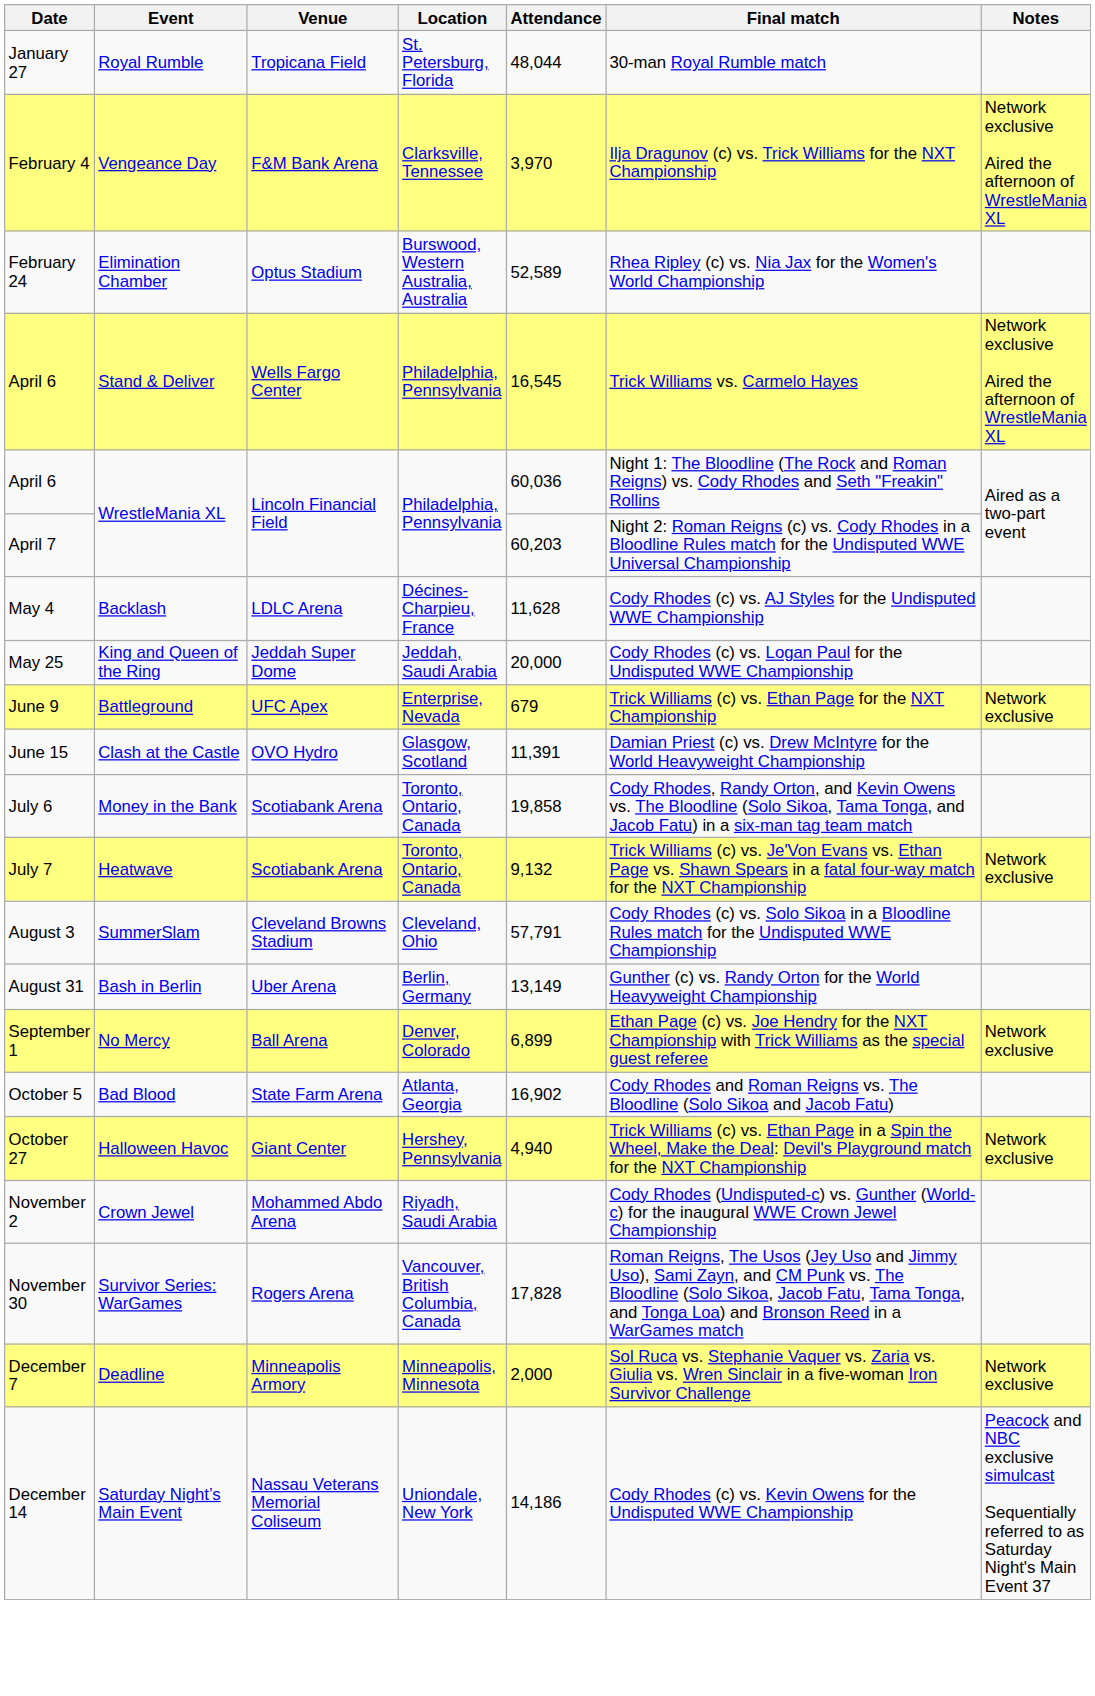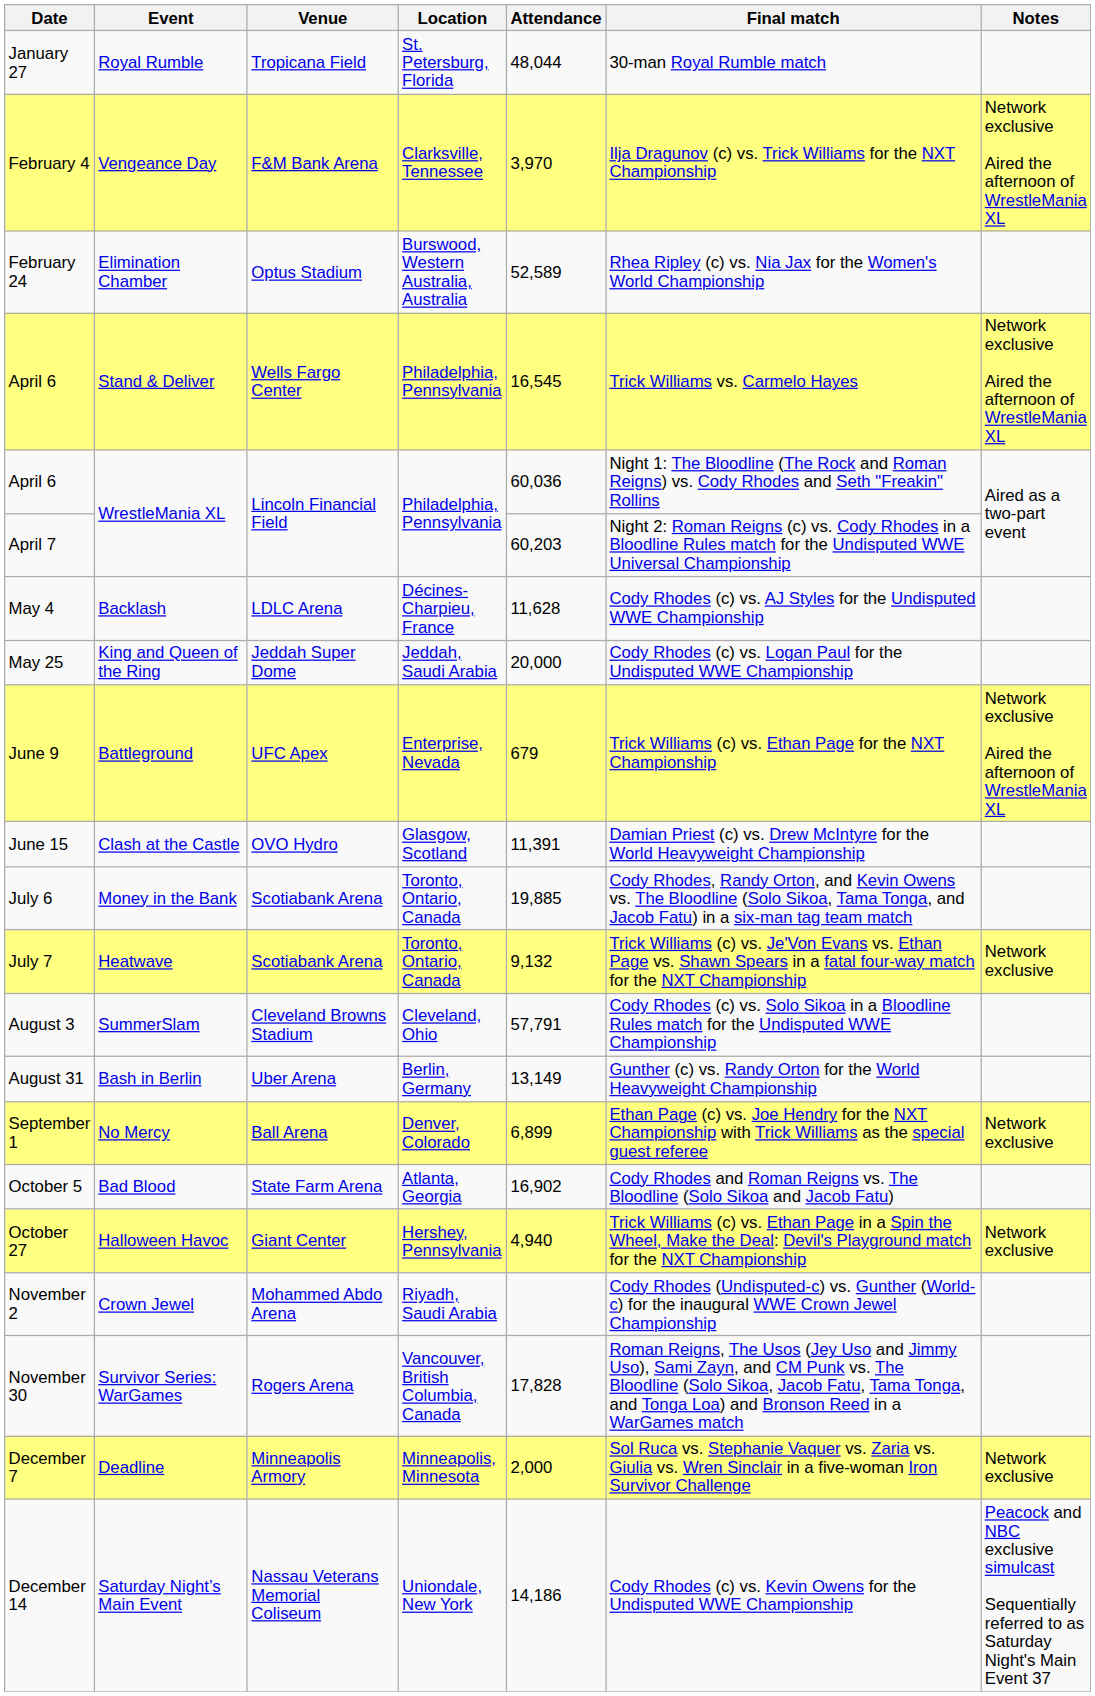June 9 | Notes: Network exclusive -> Network exclusive Aired the afternoon of WrestleMania XL
July 6 | Attendance: 19,858 -> 19,885
